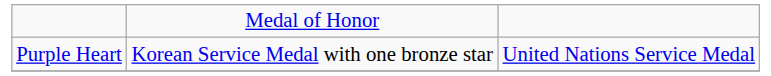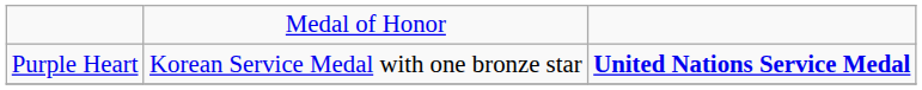Purple Heart | column 3: normal -> bold
